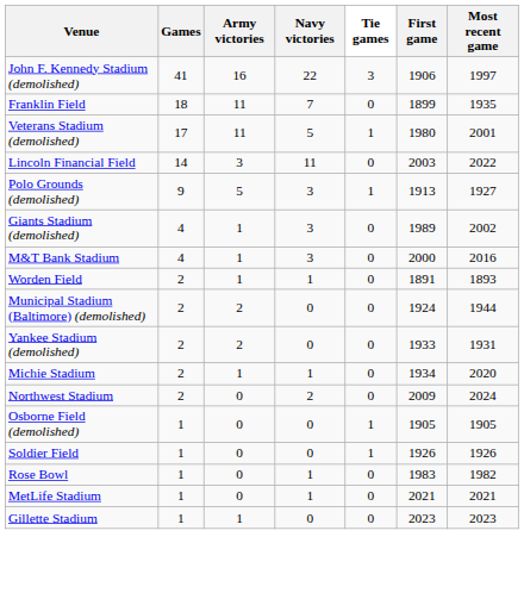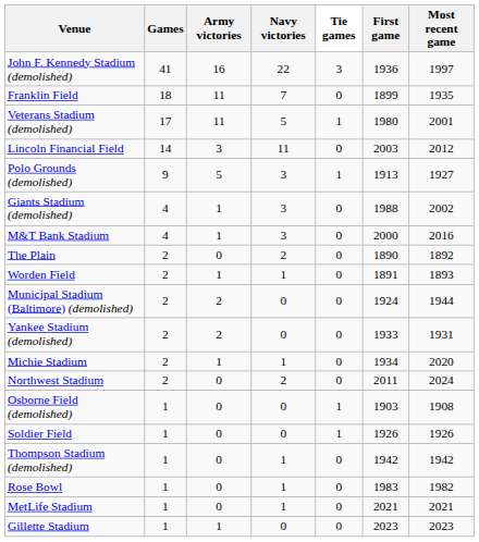John F. Kennedy Stadium (demolished) | First game: 1906 -> 1936
Lincoln Financial Field | Most recent game: 2022 -> 2012
Giants Stadium (demolished) | First game: 1989 -> 1988
+ row: The Plain | 2 | 0 | 2 | 0 | 1890 | 1892
Northwest Stadium | First game: 2009 -> 2011
Osborne Field (demolished) | First game: 1905 -> 1903
Osborne Field (demolished) | Most recent game: 1905 -> 1908
+ row: Thompson Stadium (demolished) | 1 | 0 | 1 | 0 | 1942 | 1942
